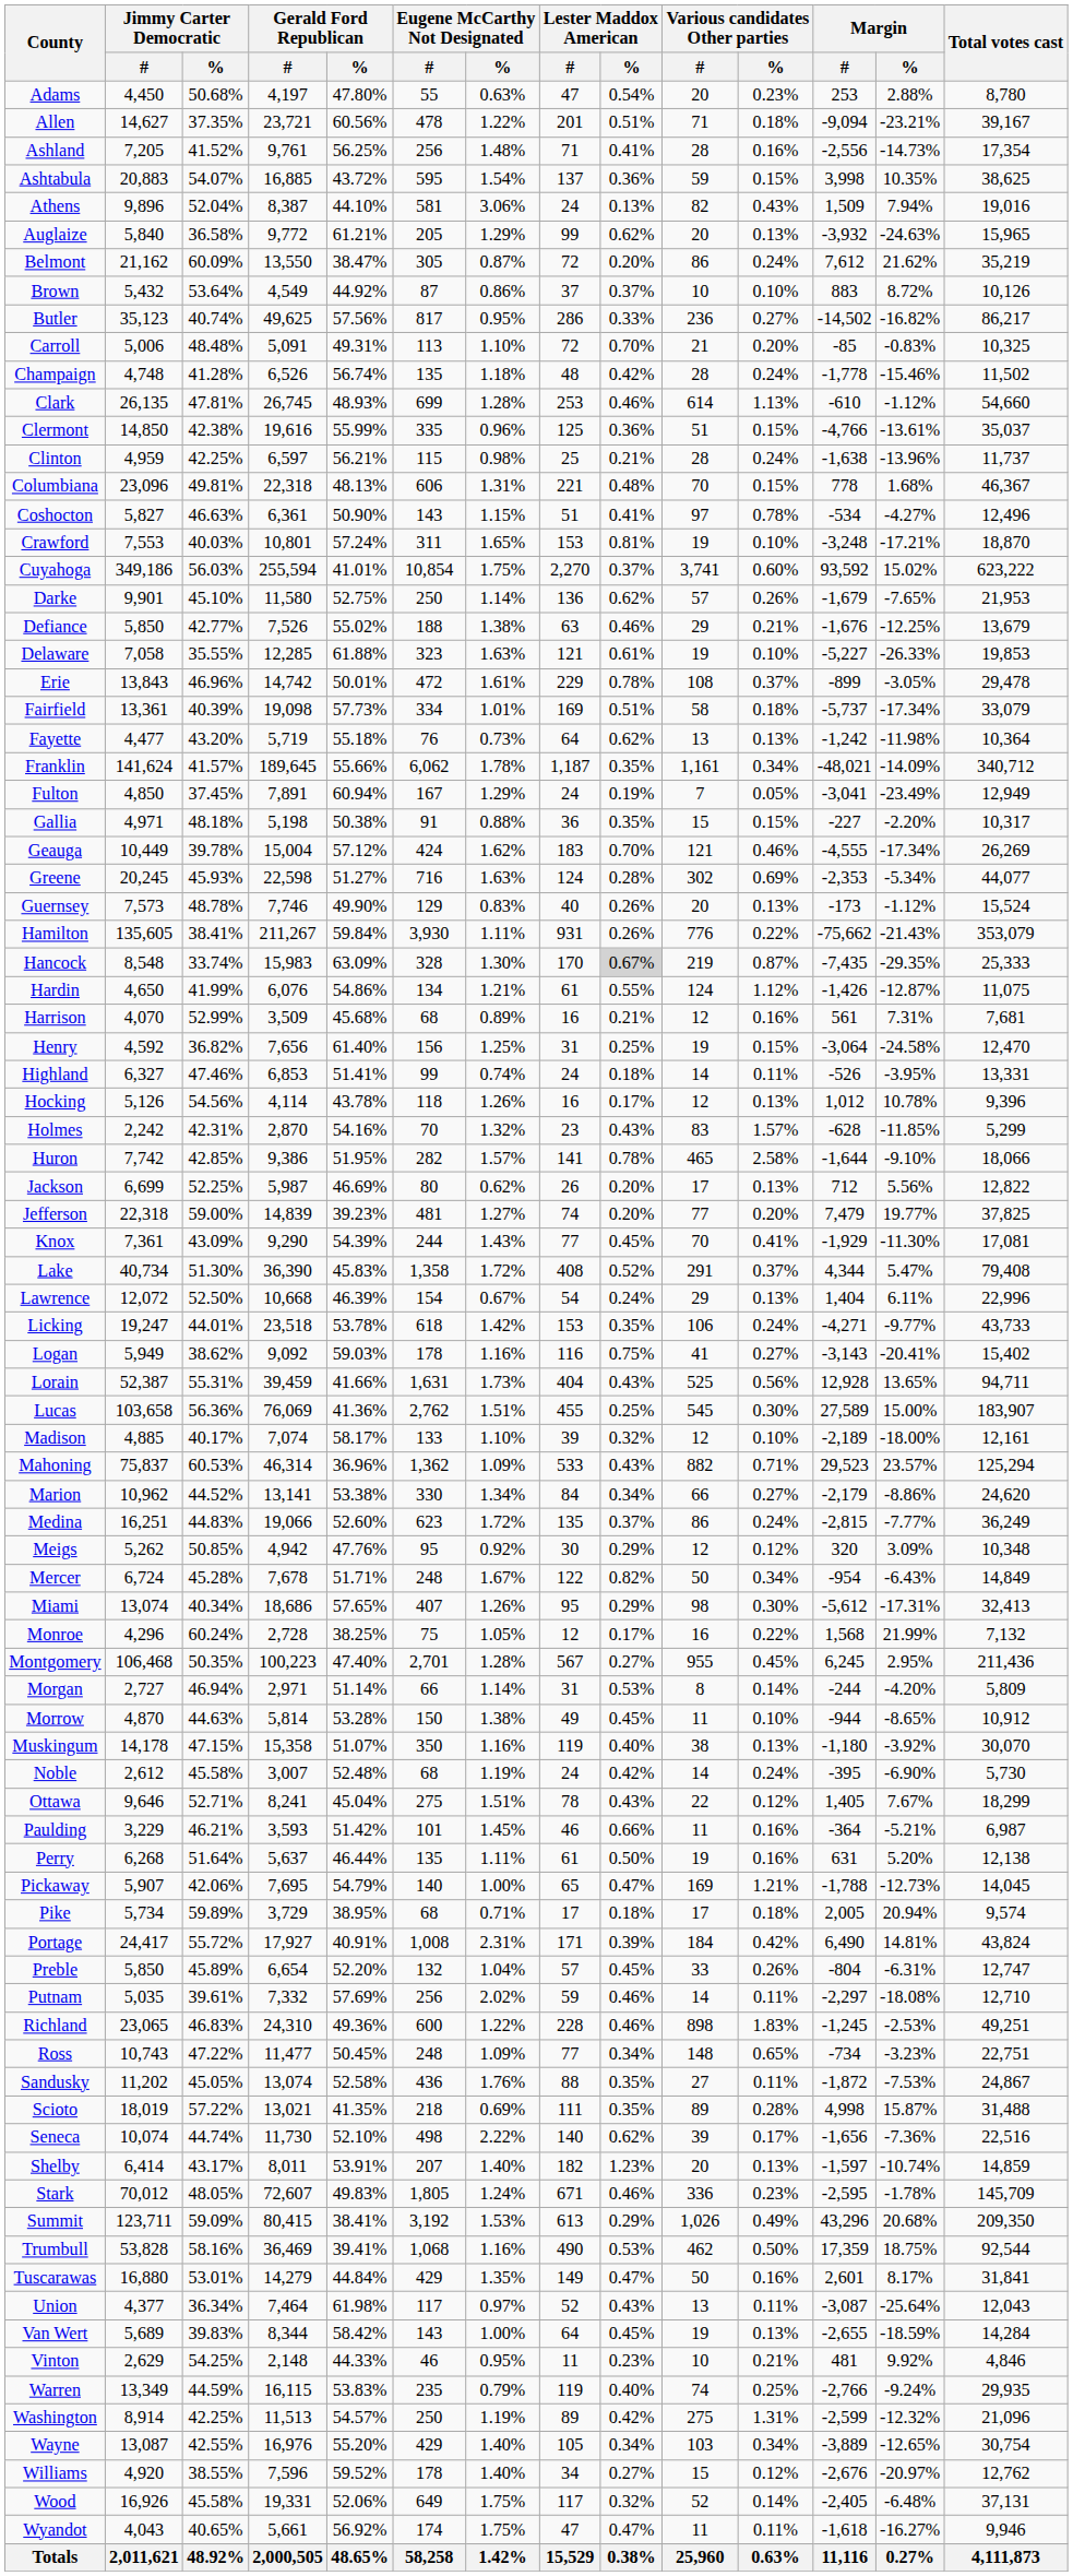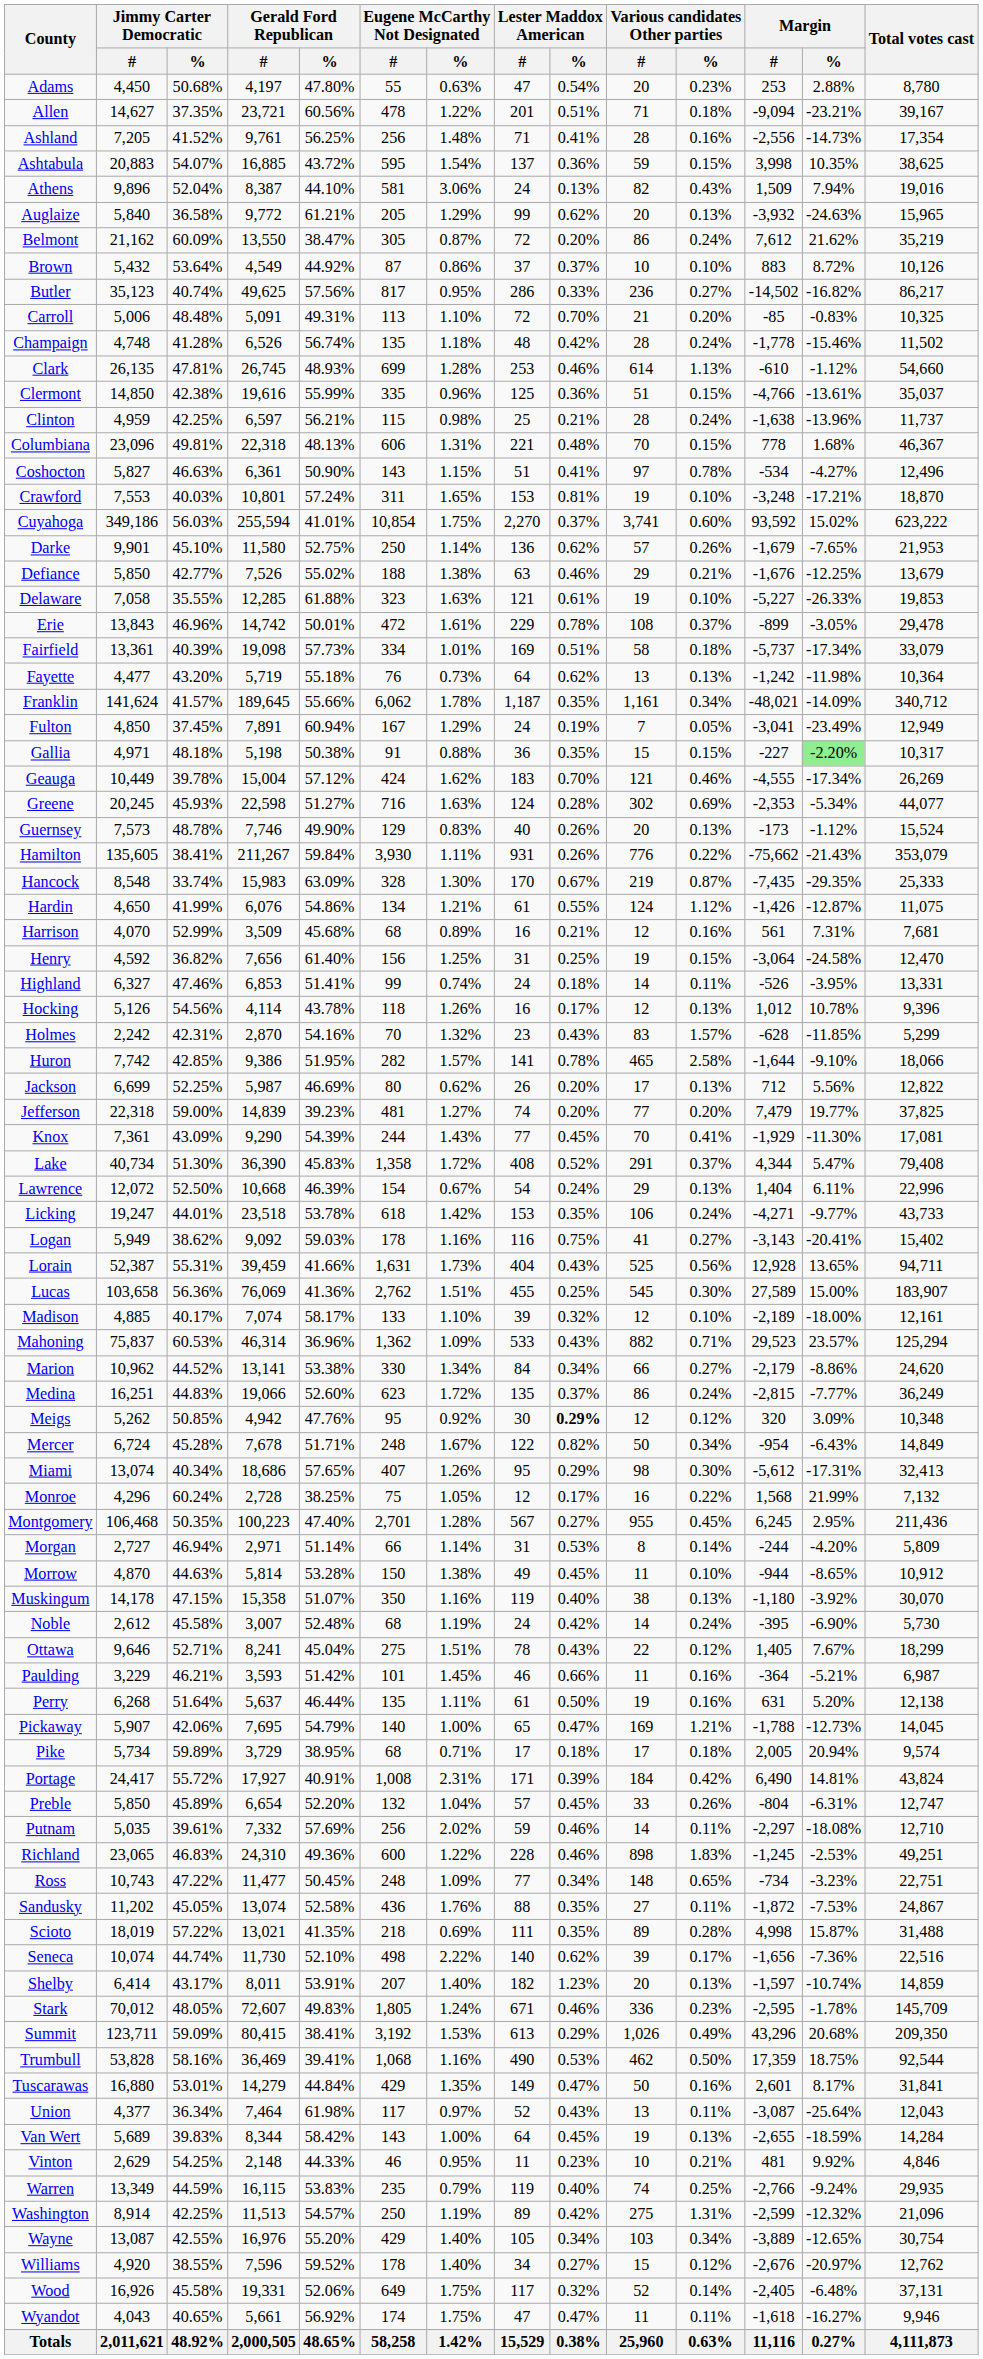Gallia | Margin / %: no background -> lightgreen background
Hancock | Lester Maddox American / %: lightgrey background -> no background
Meigs | Lester Maddox American / %: normal -> bold
